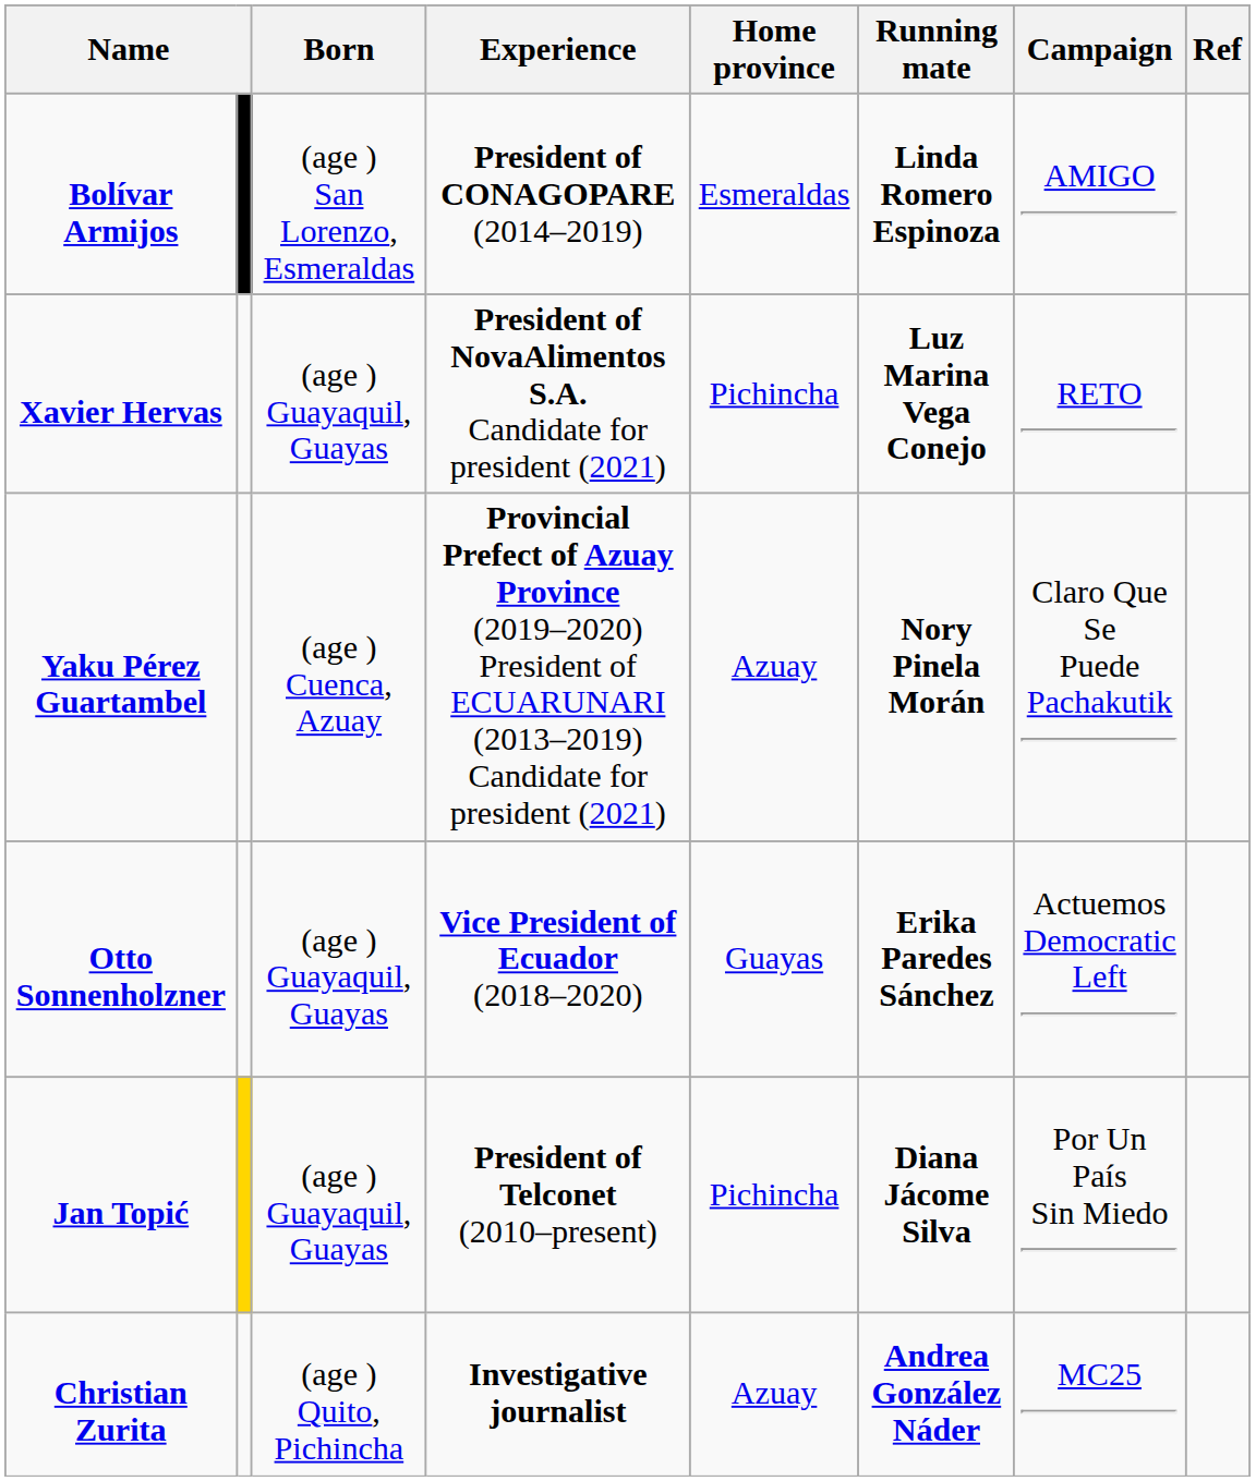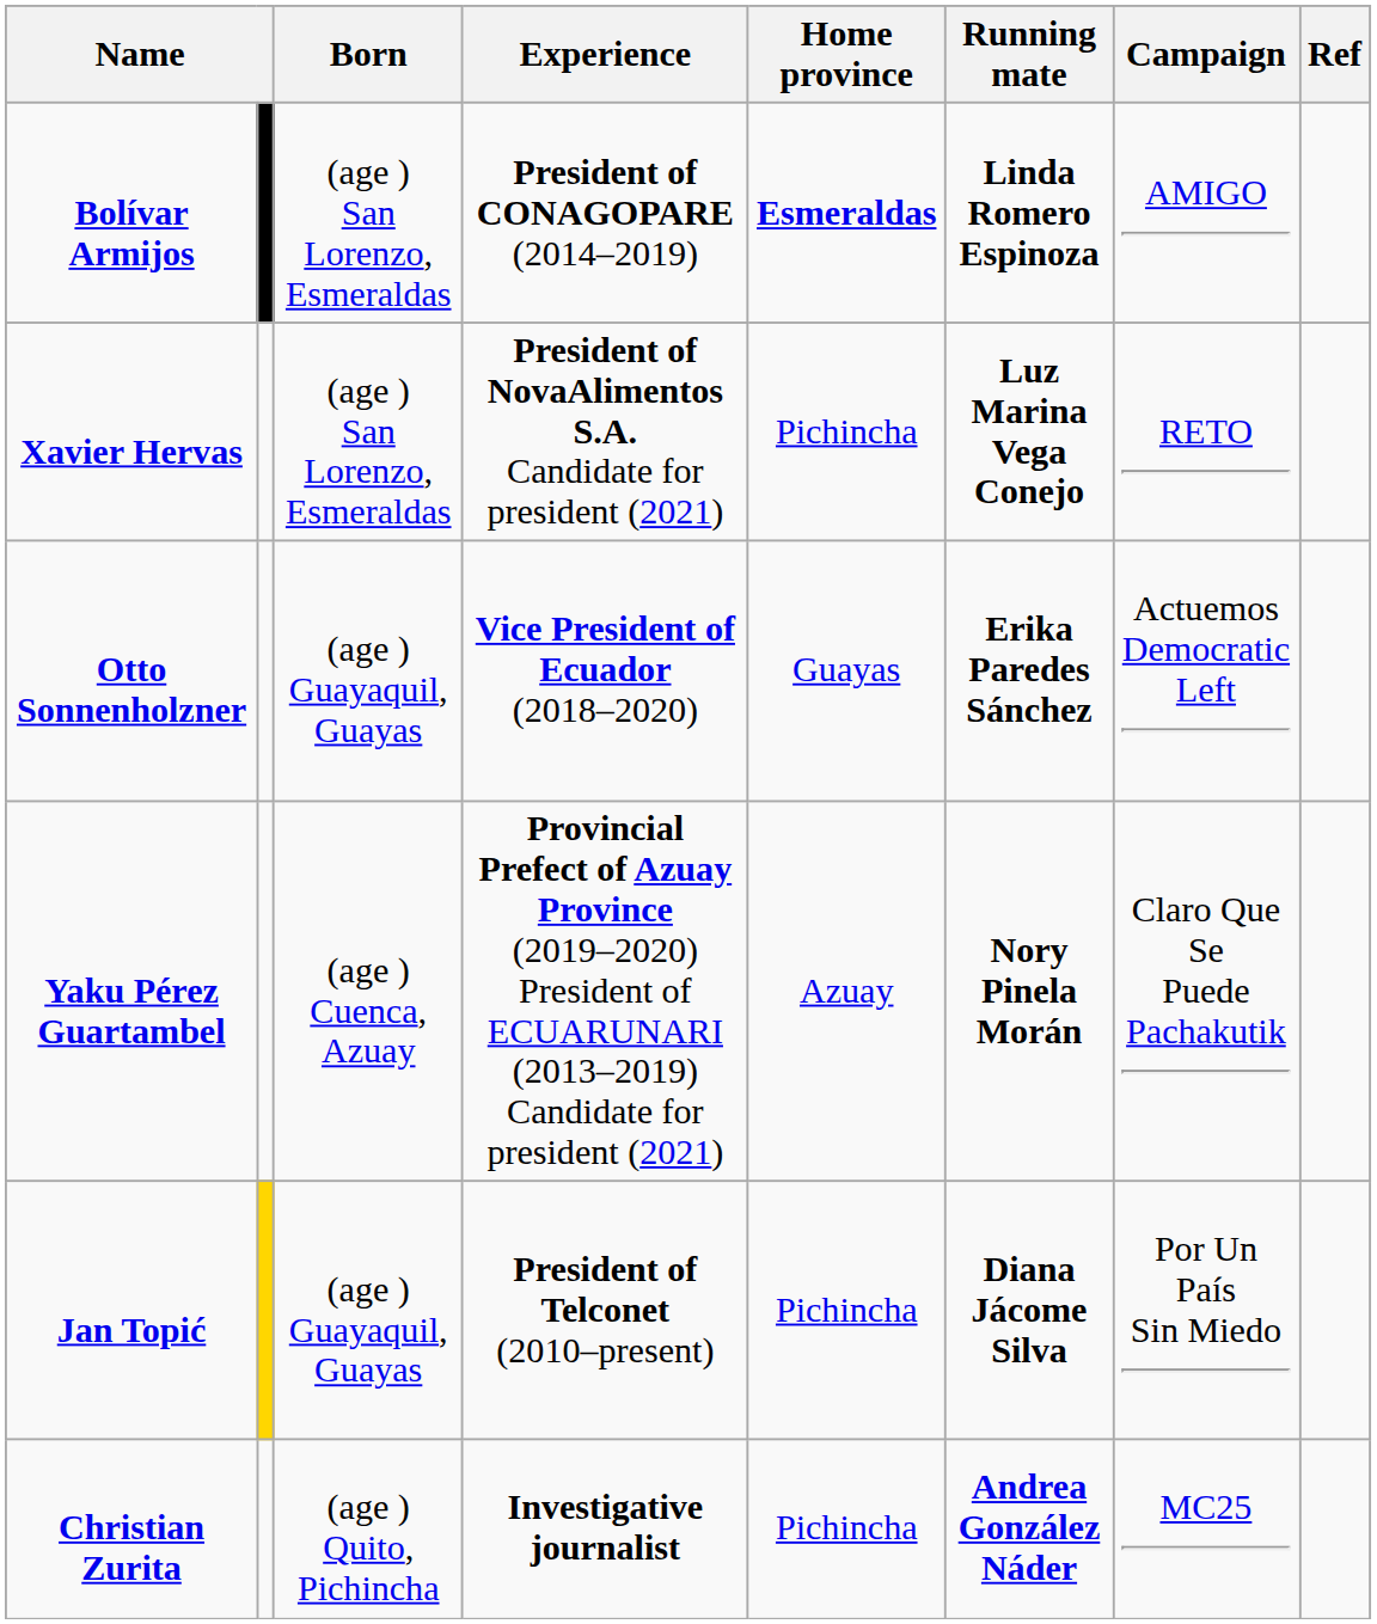Bolívar Armijos | Home province: normal -> bold
Xavier Hervas | Born: (age ) Guayaquil, Guayas -> (age ) San Lorenzo, Esmeraldas
rows swapped: Yaku Pérez Guartambel <-> Otto Sonnenholzner
Christian Zurita | Home province: Azuay -> Pichincha
